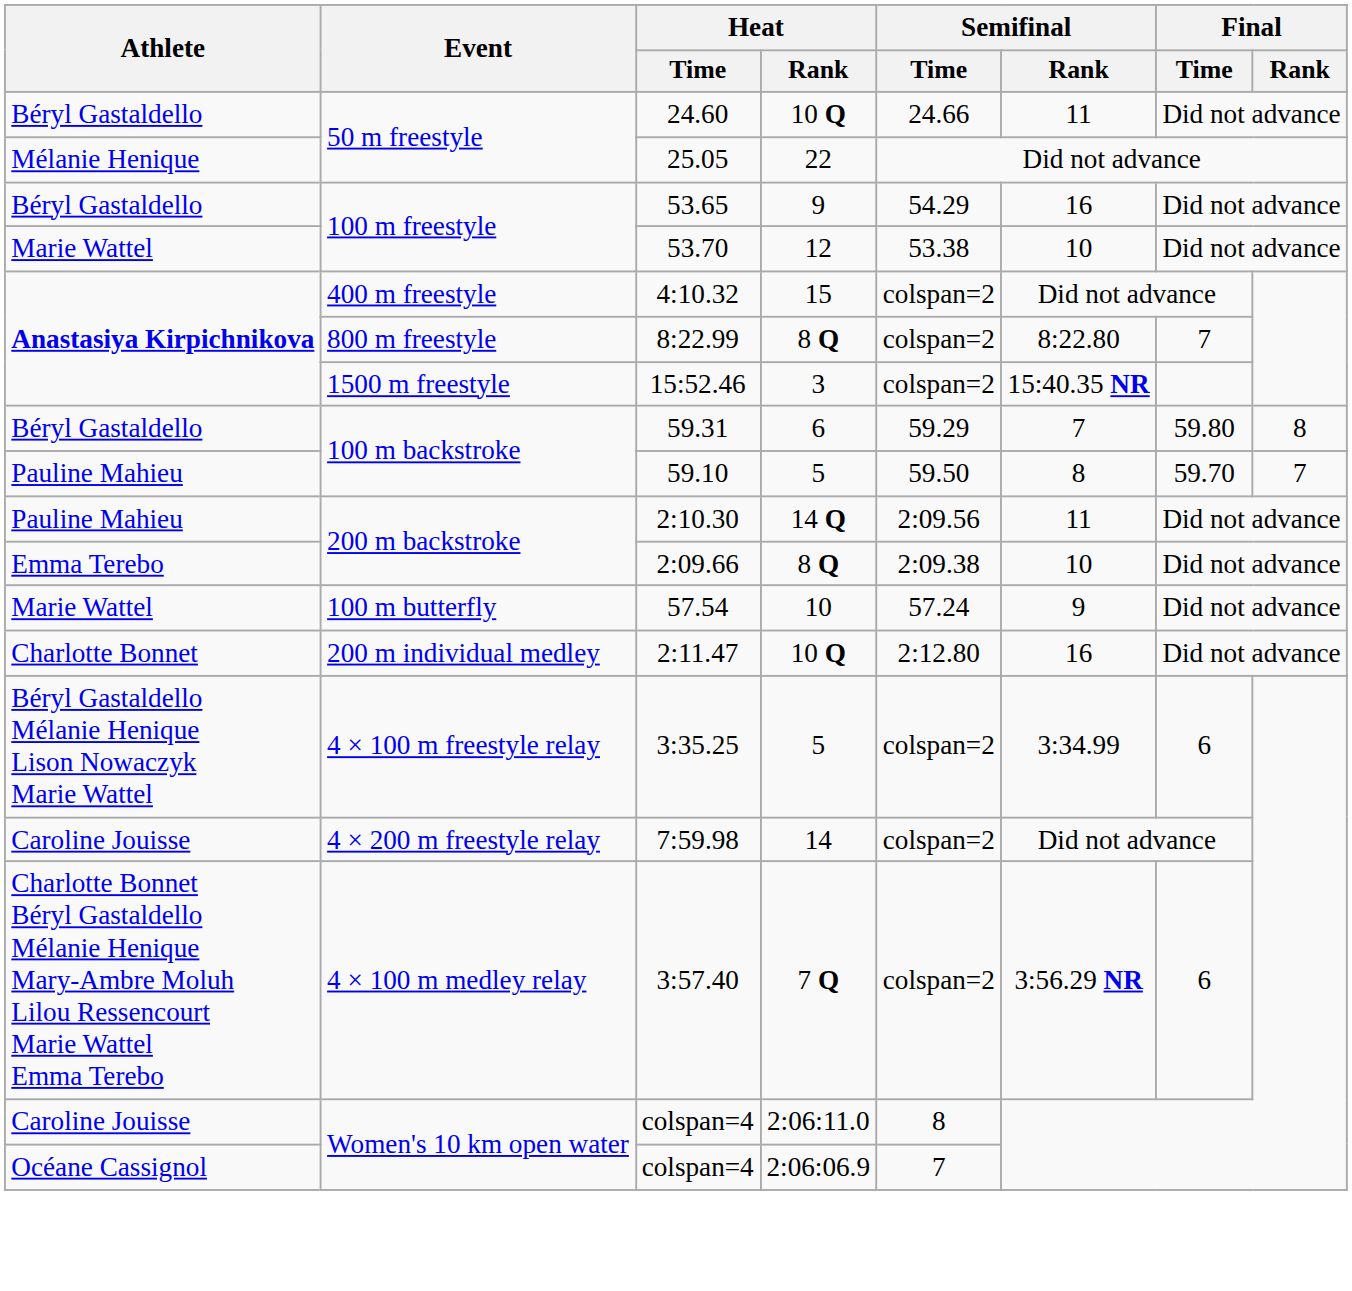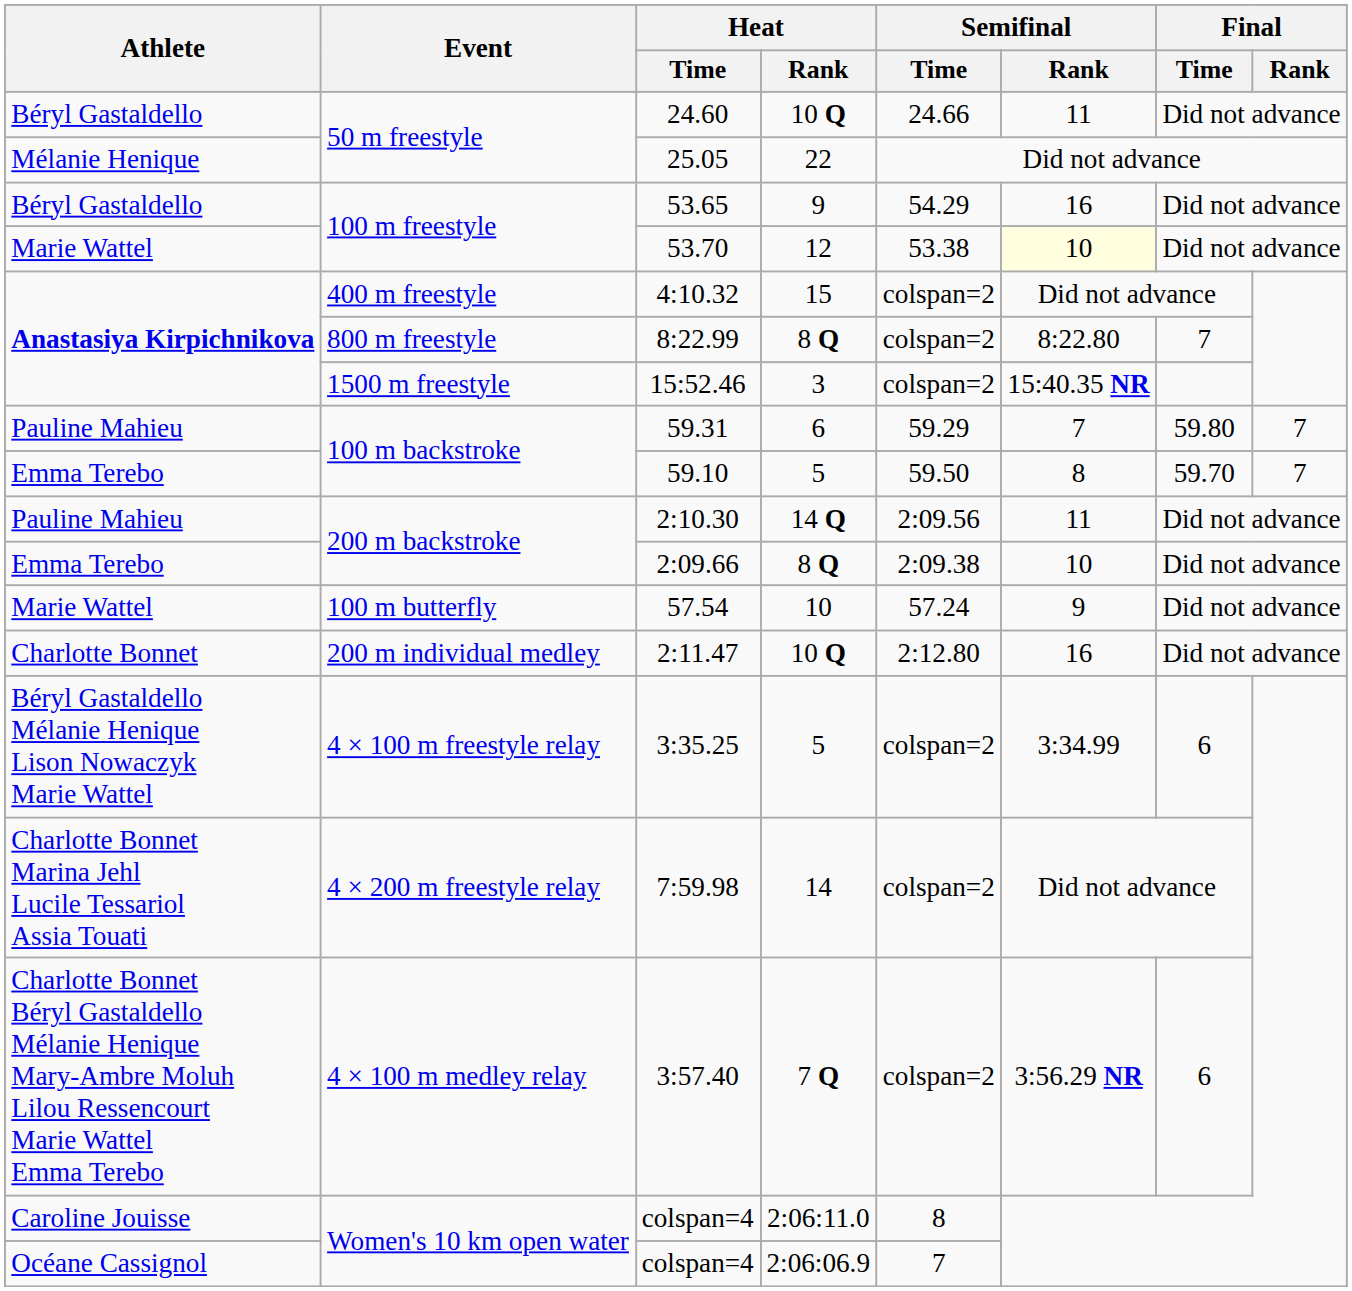53.70 | Semifinal / Rank: no background -> lightyellow background
59.31 | Athlete: Béryl Gastaldello -> Pauline Mahieu
59.31 | Final / Rank: 8 -> 7
59.10 | Athlete: Pauline Mahieu -> Emma Terebo
7:59.98 | Athlete: Caroline Jouisse -> Charlotte Bonnet Marina Jehl Lucile Tessariol Assia Touati
